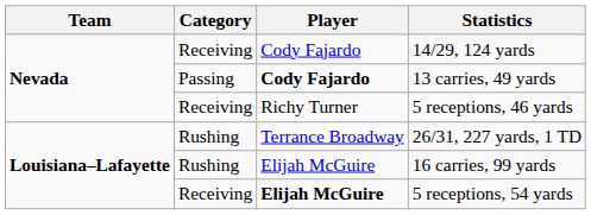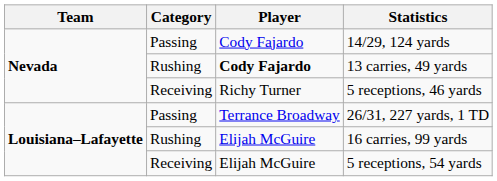14/29, 124 yards | Category: Receiving -> Passing
13 carries, 49 yards | Category: Passing -> Rushing
26/31, 227 yards, 1 TD | Category: Rushing -> Passing
5 receptions, 54 yards | Player: bold -> normal
